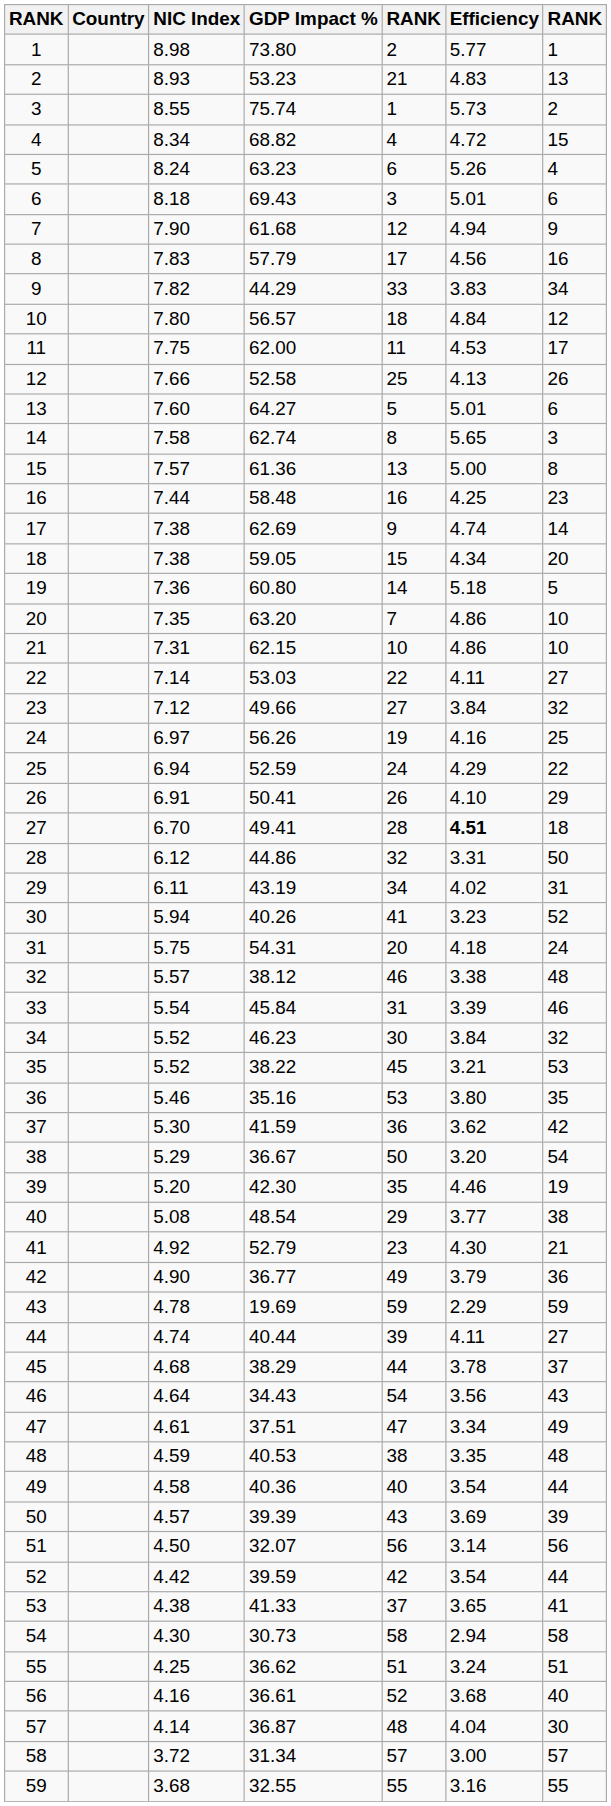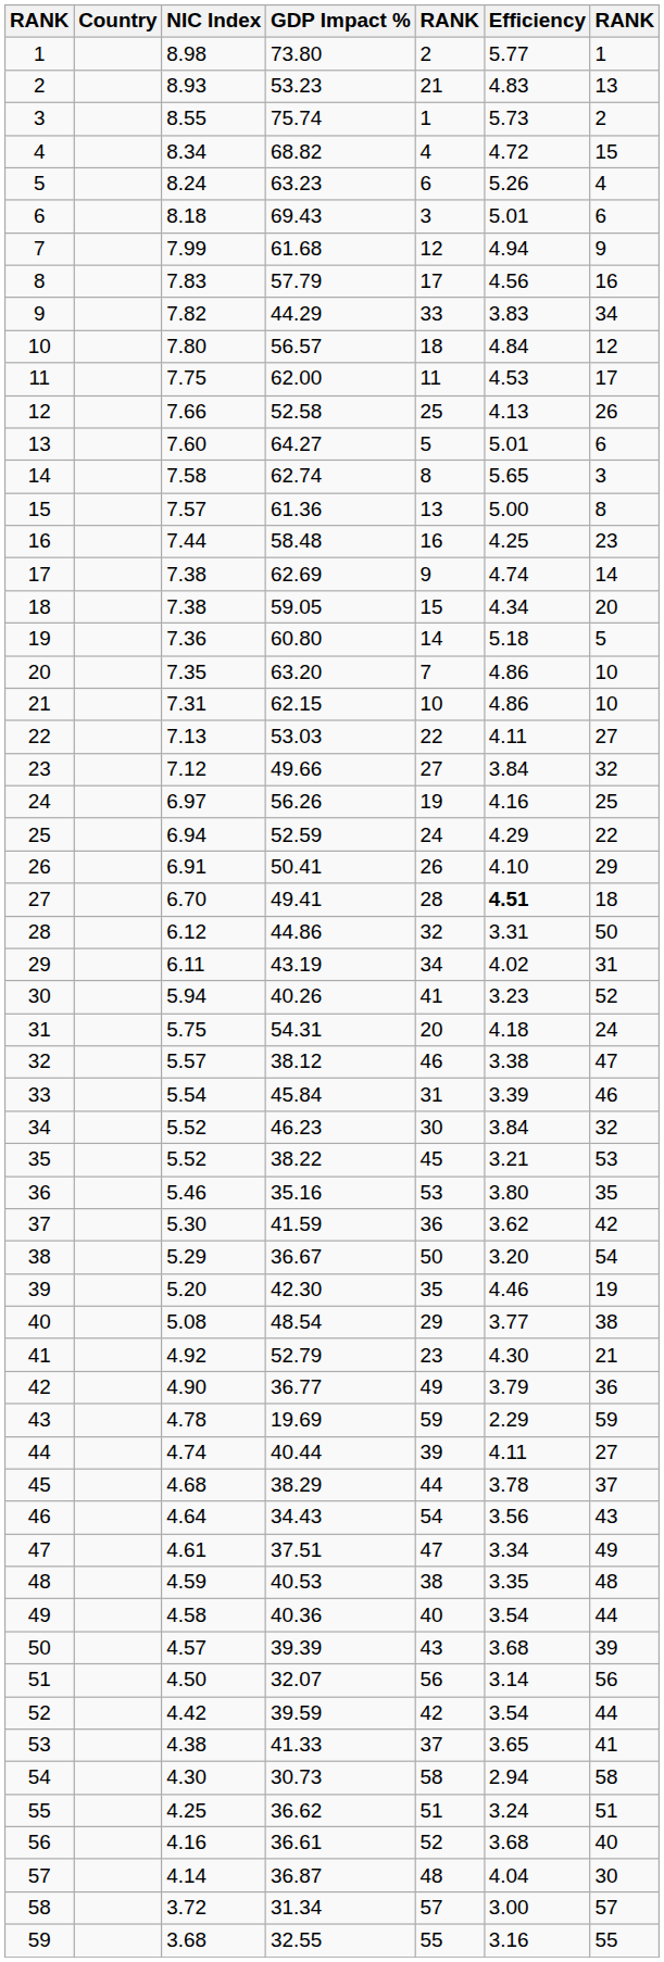row 8 | NIC Index: 7.90 -> 7.99
row 23 | NIC Index: 7.14 -> 7.13
row 33 | column 7: 48 -> 47
row 51 | Efficiency: 3.69 -> 3.68
